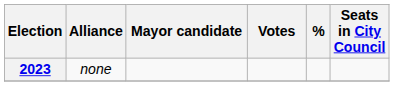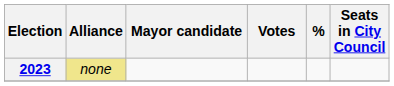2023 | Alliance: no background -> khaki background
